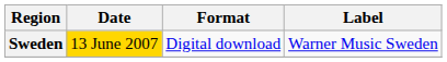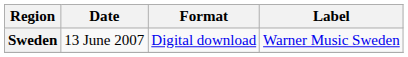Sweden | Date: gold background -> no background
